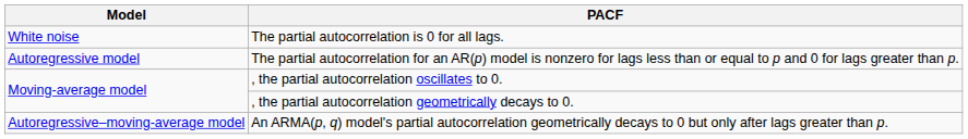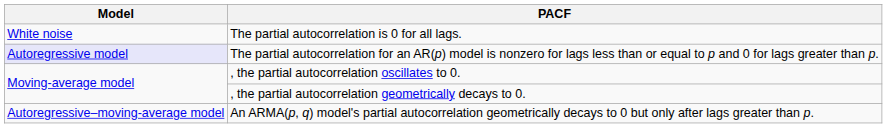row 3 | Model: no background -> lavender background
